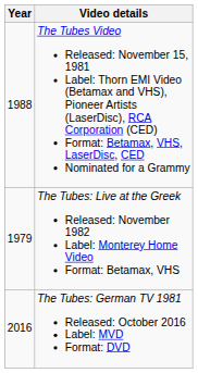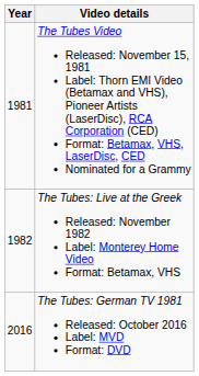row 2 | Year: 1988 -> 1981
row 3 | Year: 1979 -> 1982
